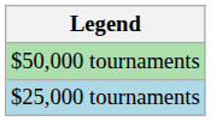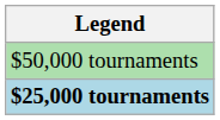row 3 | column 1: normal -> bold
